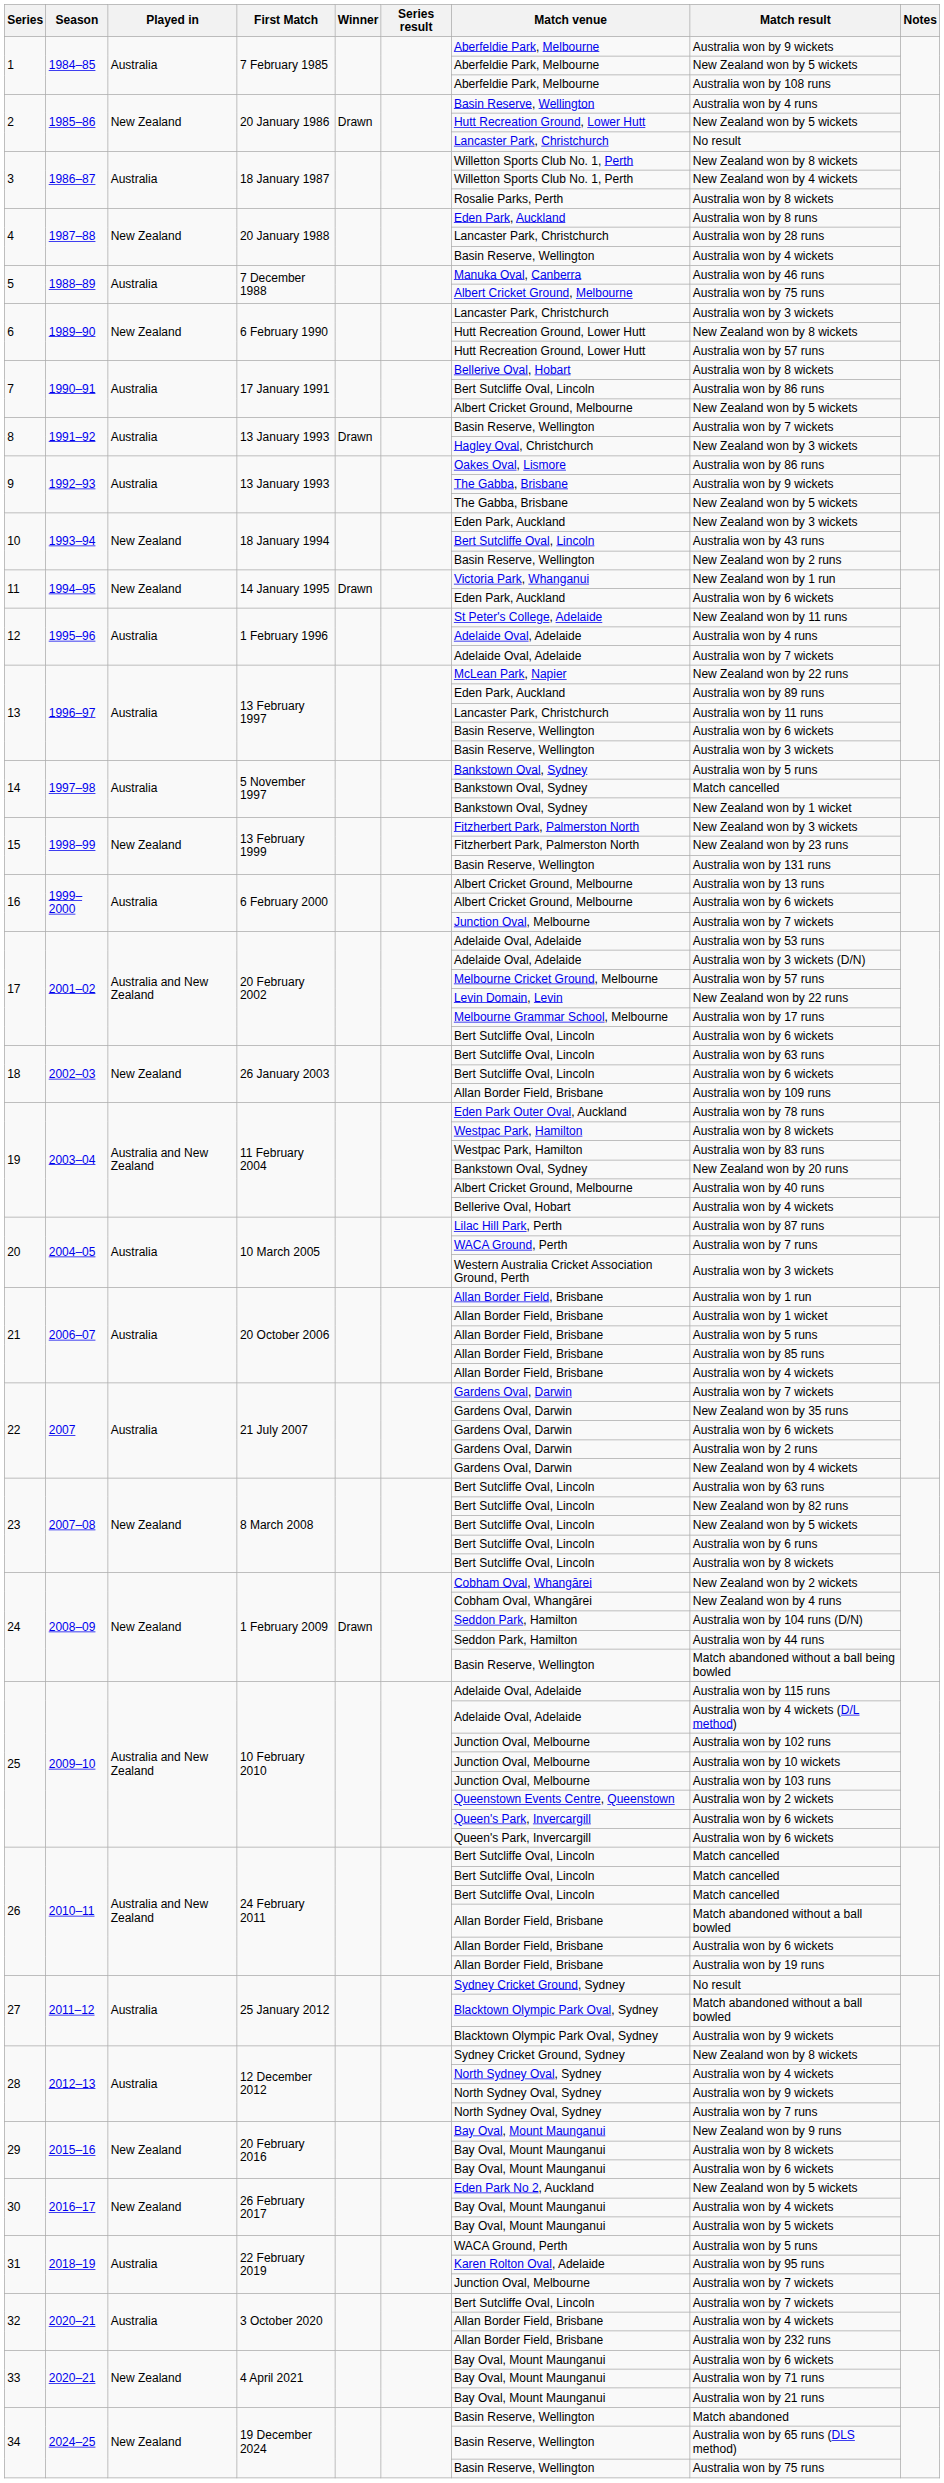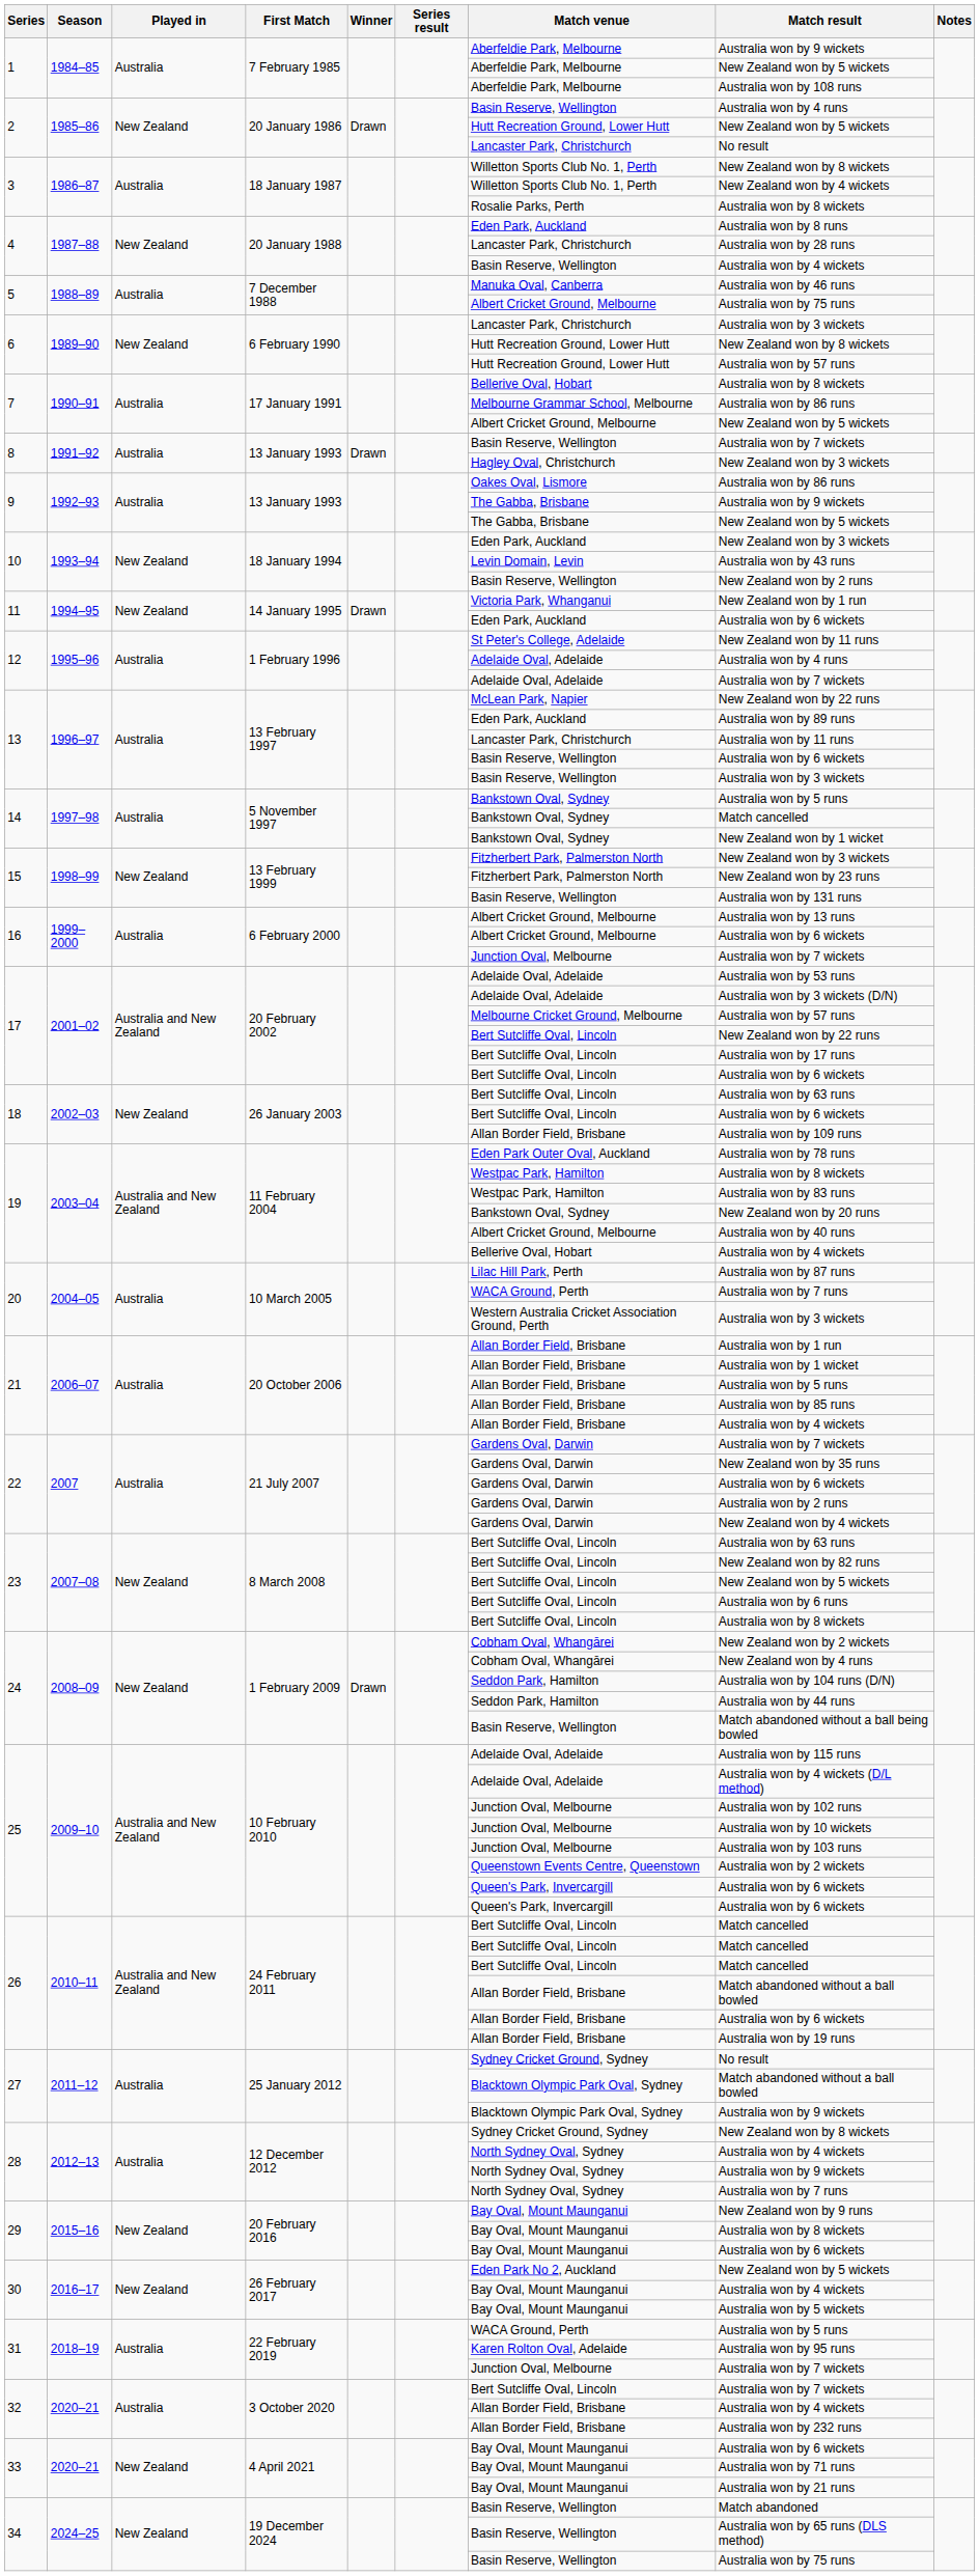row 20 | Match venue: Bert Sutcliffe Oval, Lincoln -> Melbourne Grammar School, Melbourne
row 28 | Match venue: Bert Sutcliffe Oval, Lincoln -> Levin Domain, Levin
row 52 | Match venue: Levin Domain, Levin -> Bert Sutcliffe Oval, Lincoln
row 53 | Match venue: Melbourne Grammar School, Melbourne -> Bert Sutcliffe Oval, Lincoln
